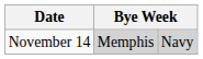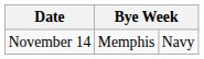November 14 | column 2: lightgrey background -> no background
November 14 | column 3: lightgrey background -> no background
